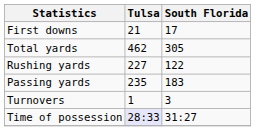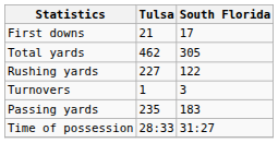rows swapped: Passing yards <-> Turnovers
Time of possession | Tulsa: lavender background -> no background
